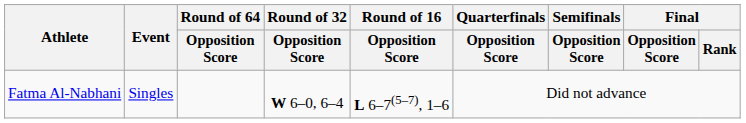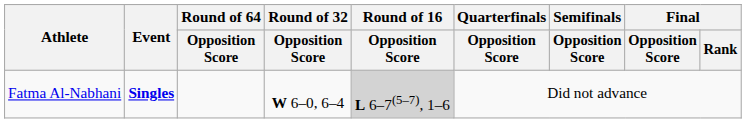Fatma Al-Nabhani | Event: normal -> bold
Fatma Al-Nabhani | Round of 16 / Opposition Score: no background -> lightgrey background
